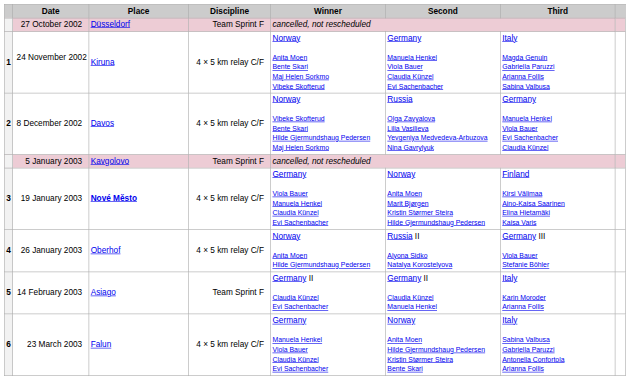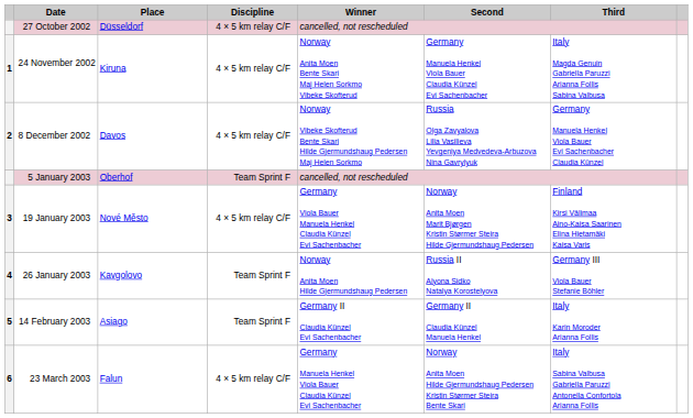27 October 2002 | Discipline: Team Sprint F -> 4 × 5 km relay C/F
5 January 2003 | Place: Kavgolovo -> Oberhof
19 January 2003 | Place: bold -> normal
26 January 2003 | Place: Oberhof -> Kavgolovo
26 January 2003 | Discipline: 4 × 5 km relay C/F -> Team Sprint F
